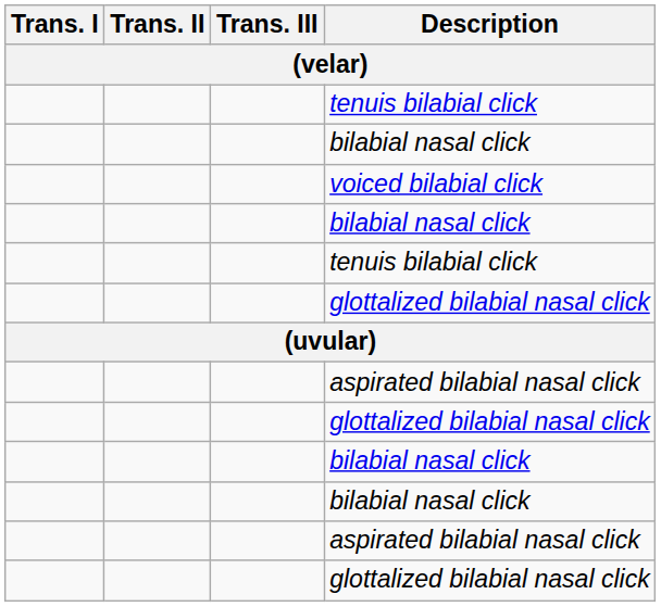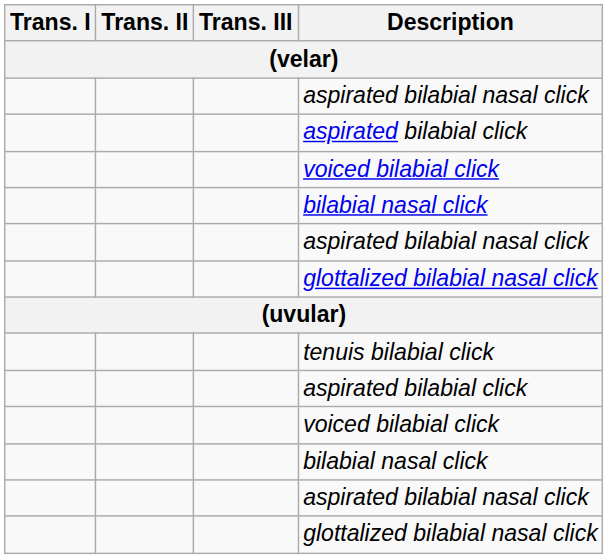row 3 | Description: tenuis bilabial click -> aspirated bilabial nasal click
row 4 | Description: bilabial nasal click -> aspirated bilabial click
row 7 | Description: tenuis bilabial click -> aspirated bilabial nasal click
row 10 | Description: aspirated bilabial nasal click -> tenuis bilabial click
row 11 | Description: glottalized bilabial nasal click -> aspirated bilabial click
row 12 | Description: bilabial nasal click -> voiced bilabial click
